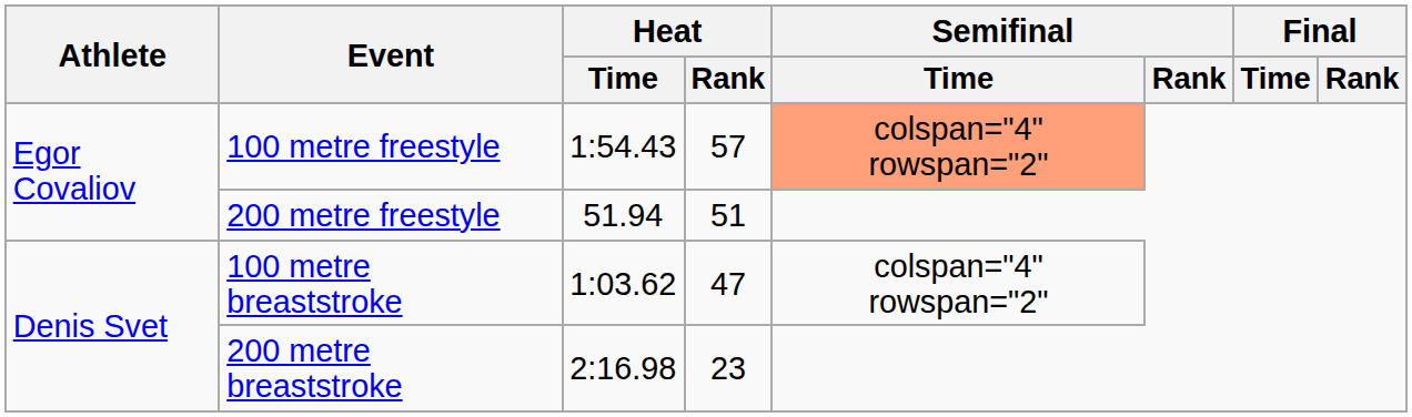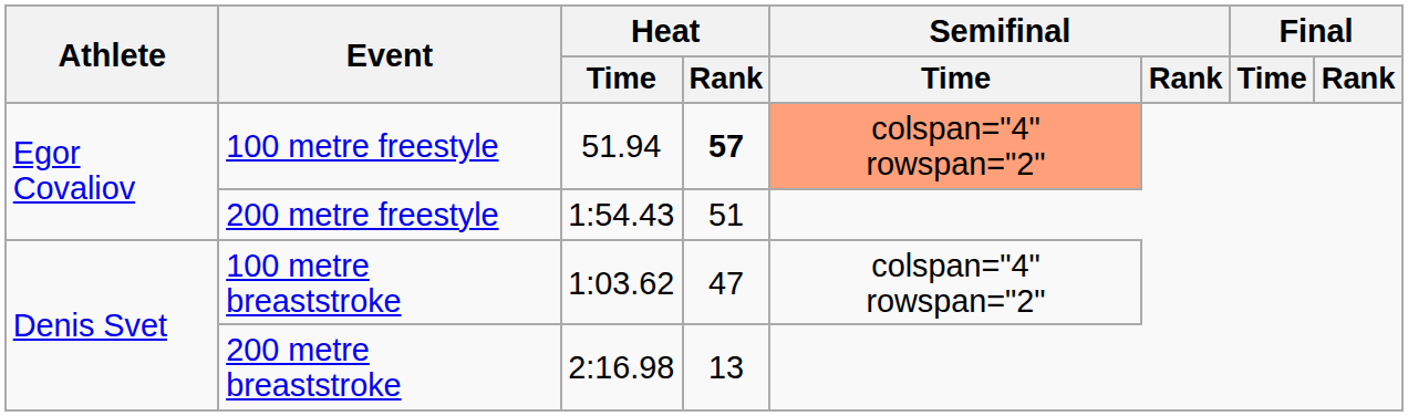100 metre freestyle | Heat / Time: 1:54.43 -> 51.94
100 metre freestyle | Heat / Rank: normal -> bold
200 metre freestyle | Heat / Time: 51.94 -> 1:54.43
200 metre breaststroke | Heat / Rank: 23 -> 13
